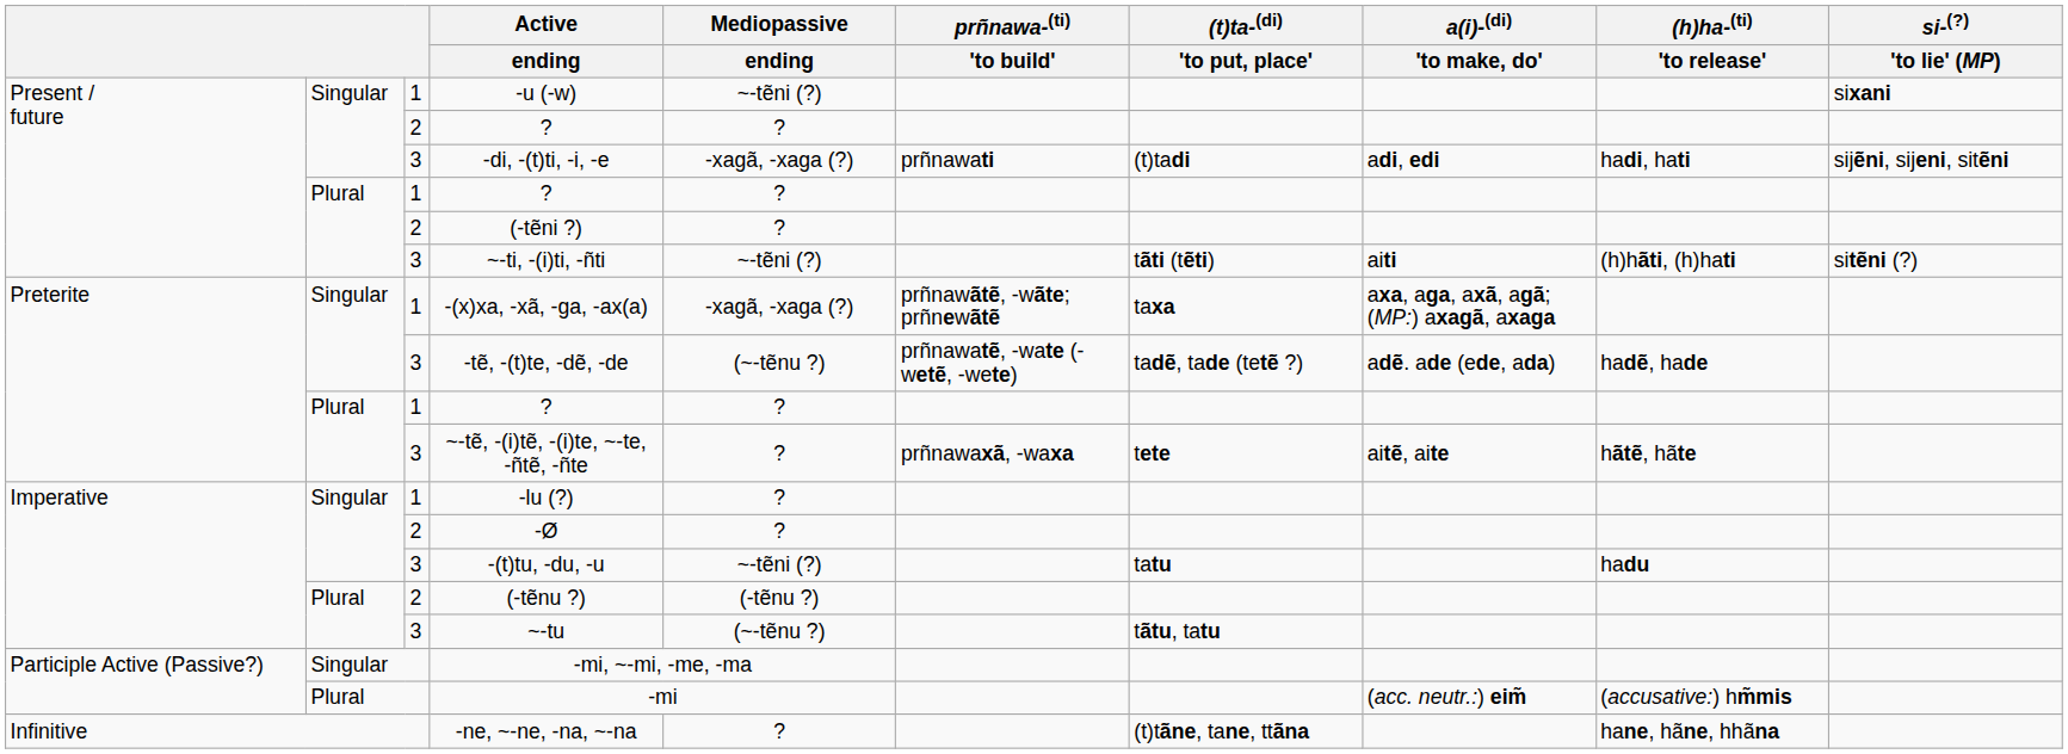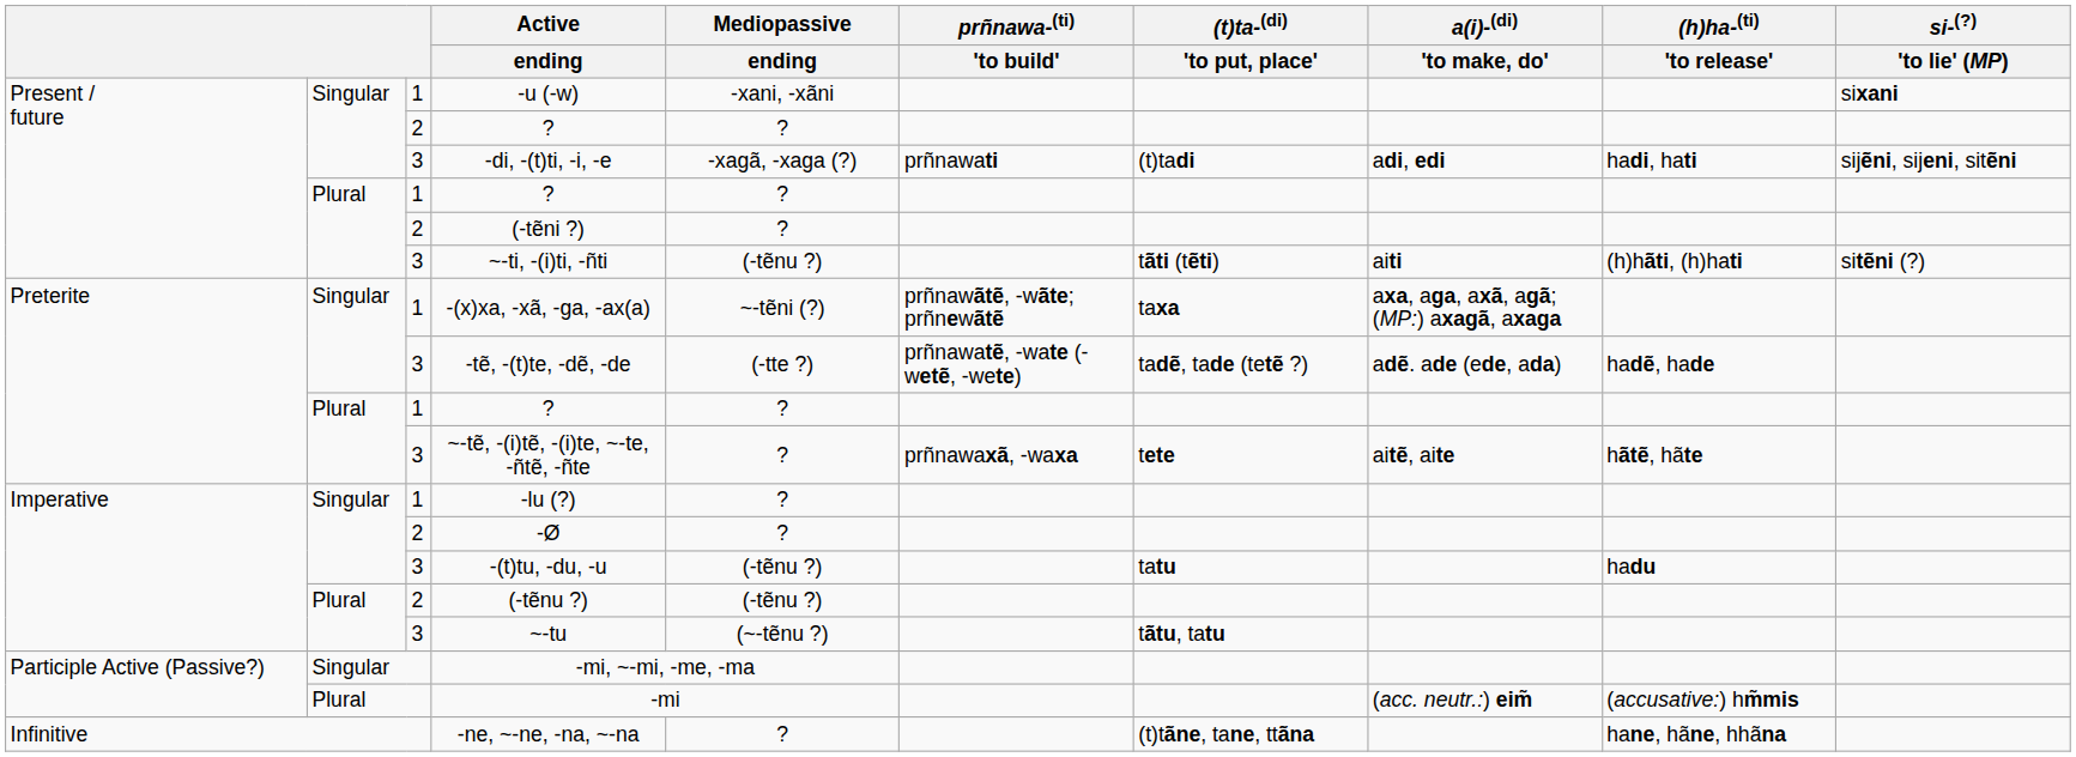-u (-w) | Mediopassive / ending: ~-tẽni (?) -> -xani, -xãni
~-ti, -(i)ti, -ñti | Mediopassive / ending: ~-tẽni (?) -> (-tẽnu ?)
-(x)xa, -xã, -ga, -ax(a) | Mediopassive / ending: -xagã, -xaga (?) -> ~-tẽni (?)
-tẽ, -(t)te, -dẽ, -de | Mediopassive / ending: (~-tẽnu ?) -> (-tte ?)
-(t)tu, -du, -u | Mediopassive / ending: ~-tẽni (?) -> (-tẽnu ?)
